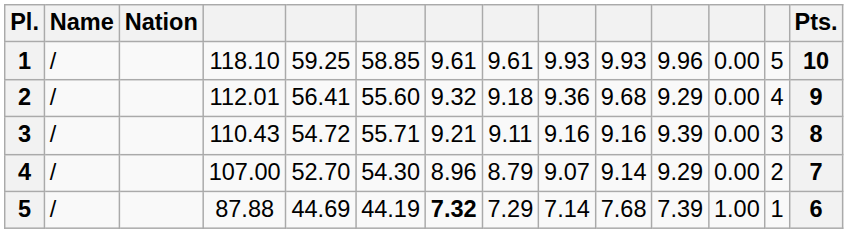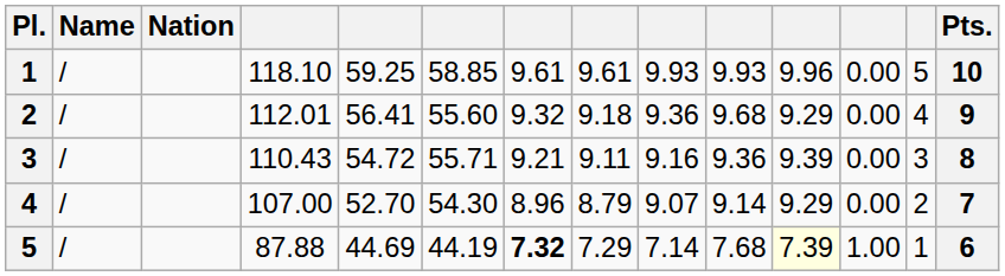row 4 | column 10: 9.16 -> 9.36
row 6 | column 11: no background -> lightyellow background
